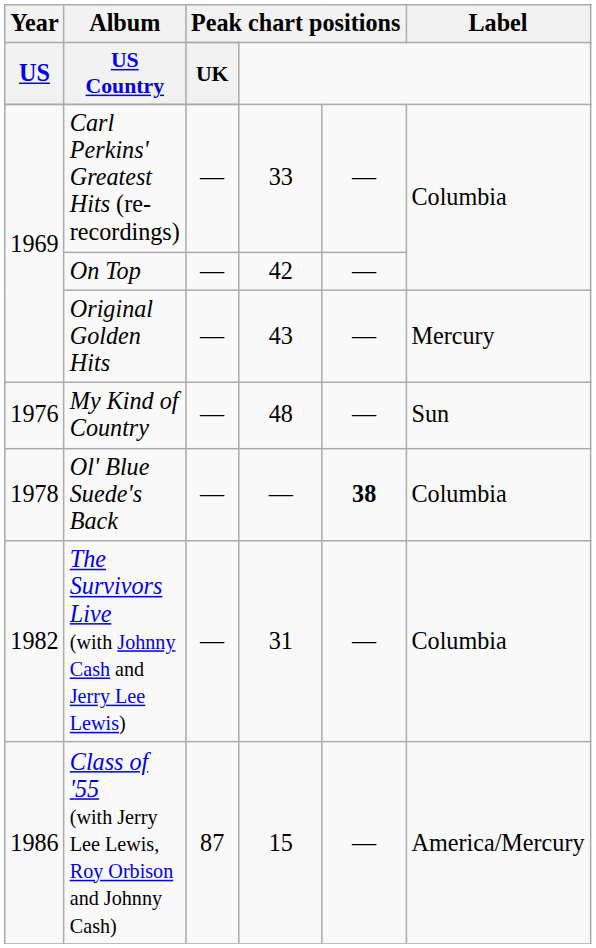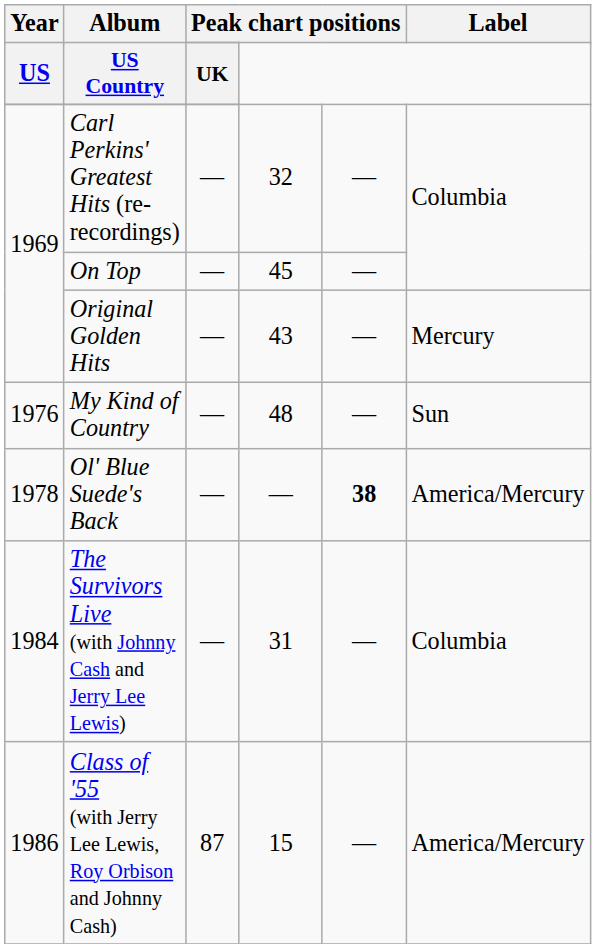Carl Perkins' Greatest Hits (re-recordings) | column 4: 33 -> 32
On Top | column 4: 42 -> 45
Ol' Blue Suede's Back | Label: Columbia -> America/Mercury
The Survivors Live (with Johnny Cash and Jerry Lee Lewis) | Year: 1982 -> 1984
